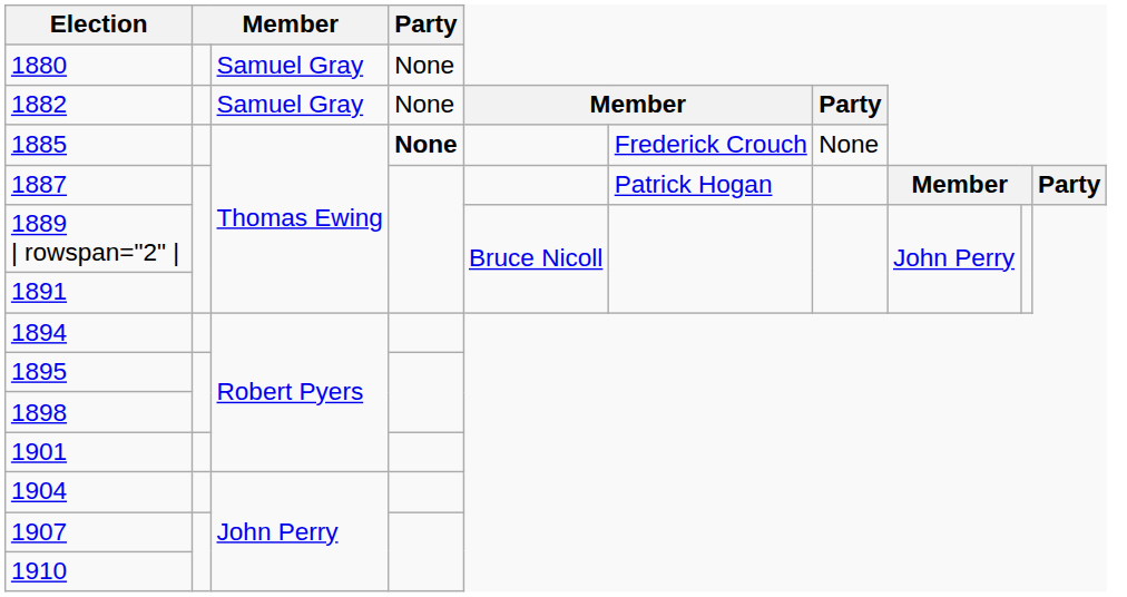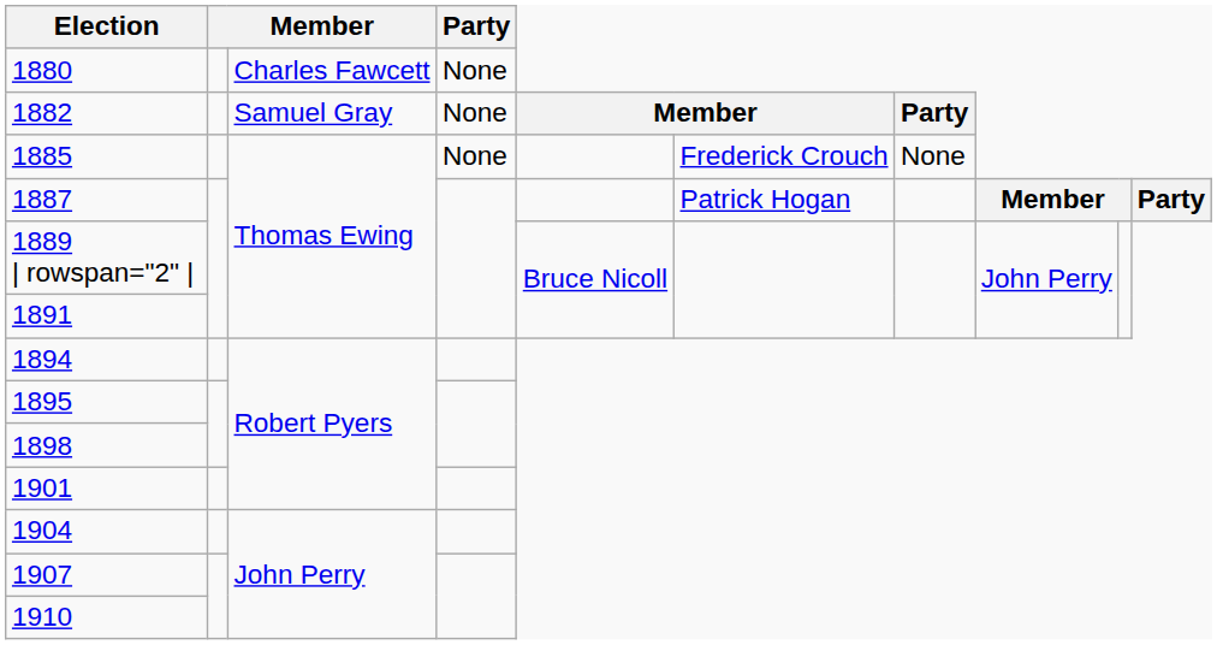1880 | column 3: Samuel Gray -> Charles Fawcett
1885 | Party: bold -> normal
